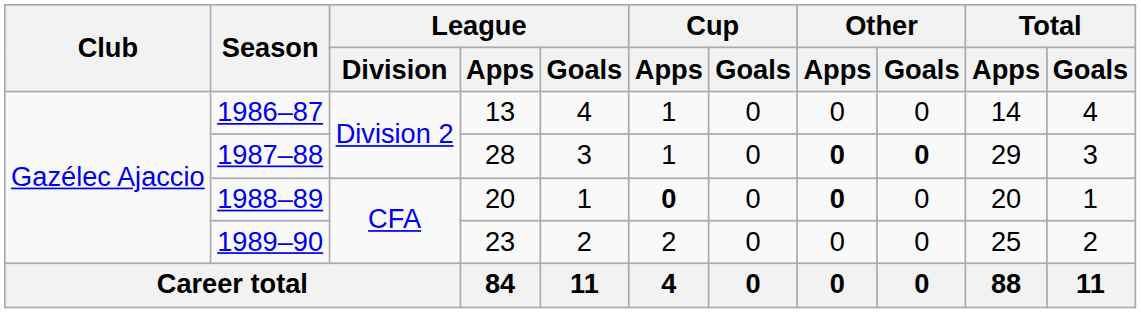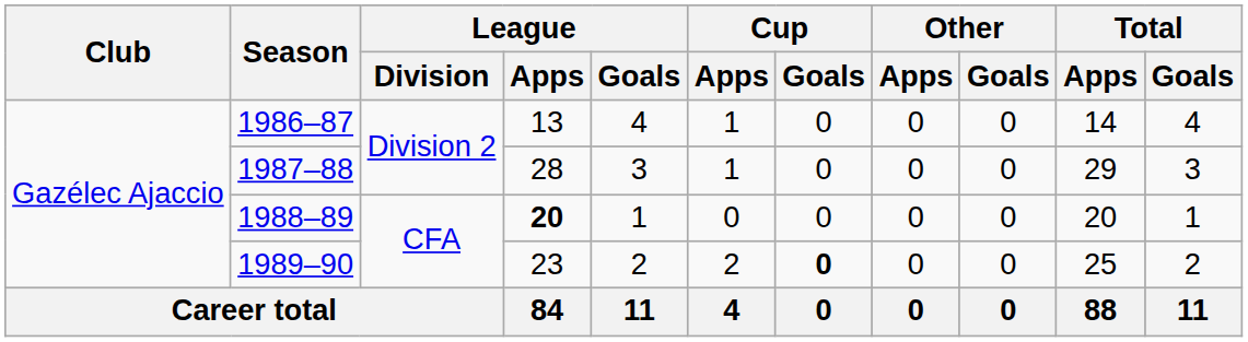1987–88 | Other / Apps: bold -> normal
1987–88 | Other / Goals: bold -> normal
1988–89 | League / Apps: normal -> bold
1988–89 | Cup / Apps: bold -> normal
1988–89 | Other / Apps: bold -> normal
1989–90 | Cup / Goals: normal -> bold
